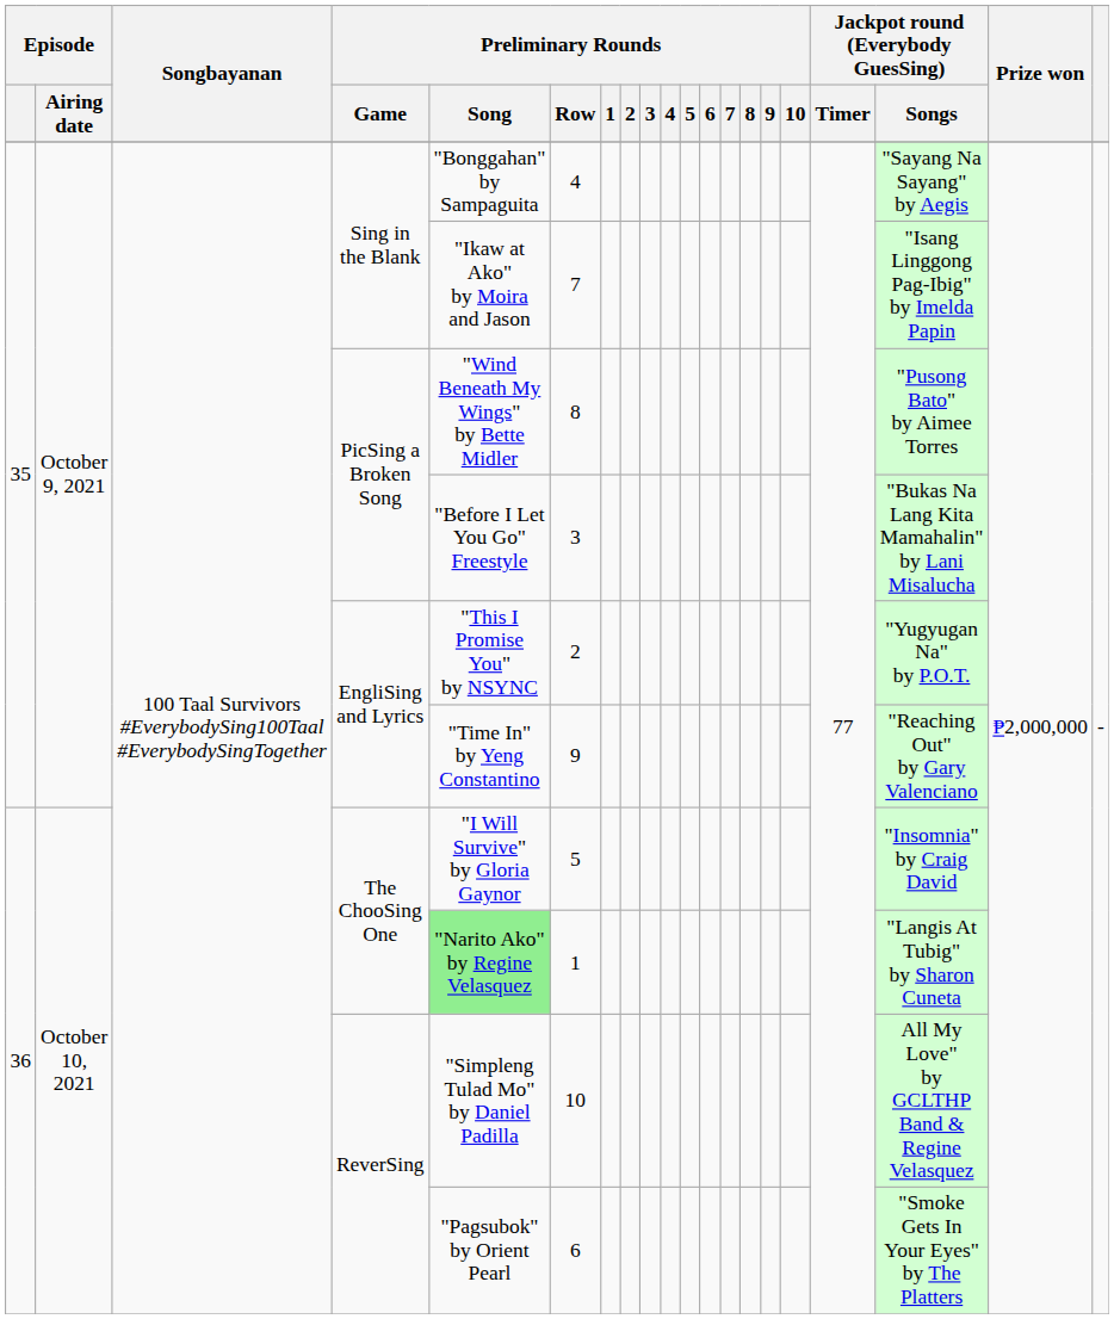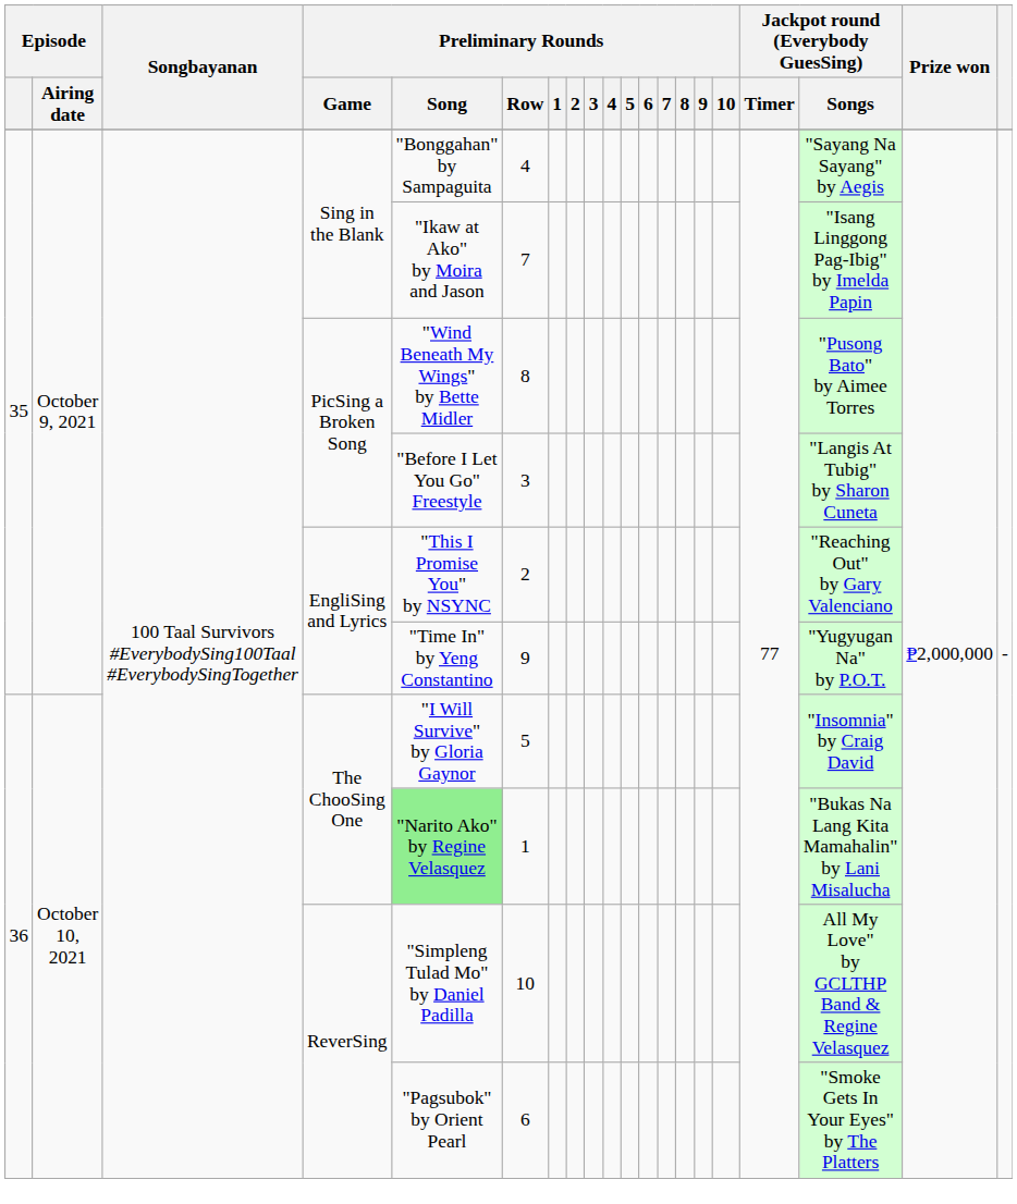row 6 | Jackpot round (Everybody GuesSing) / Songs: "Bukas Na Lang Kita Mamahalin" by Lani Misalucha -> "Langis At Tubig" by Sharon Cuneta
row 7 | Jackpot round (Everybody GuesSing) / Songs: "Yugyugan Na" by P.O.T. -> "Reaching Out" by Gary Valenciano
row 8 | Jackpot round (Everybody GuesSing) / Songs: "Reaching Out" by Gary Valenciano -> "Yugyugan Na" by P.O.T.
row 10 | Jackpot round (Everybody GuesSing) / Songs: "Langis At Tubig" by Sharon Cuneta -> "Bukas Na Lang Kita Mamahalin" by Lani Misalucha
